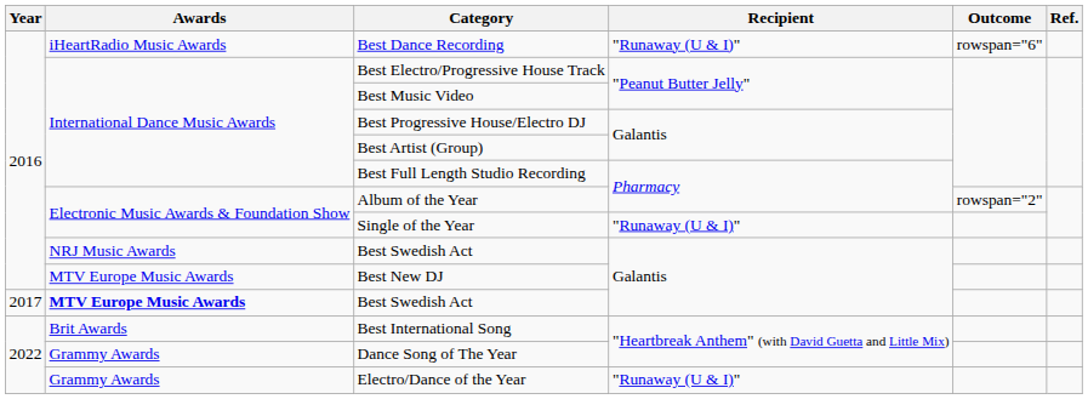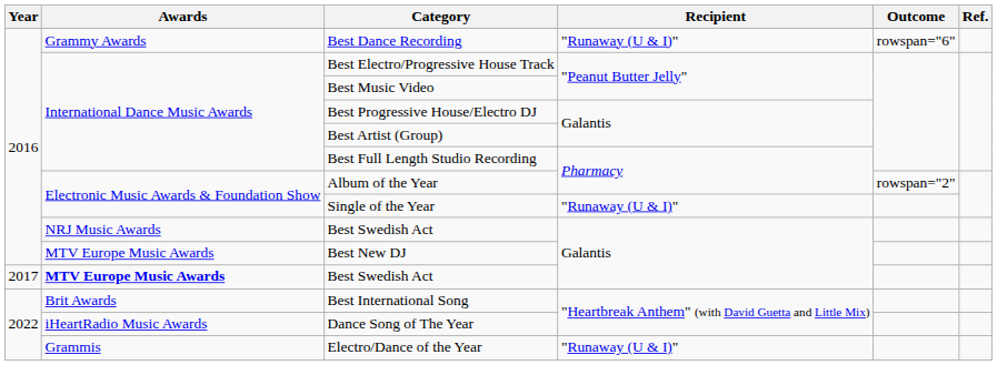Best Dance Recording | Awards: iHeartRadio Music Awards -> Grammy Awards
Dance Song of The Year | Awards: Grammy Awards -> iHeartRadio Music Awards
Electro/Dance of the Year | Awards: Grammy Awards -> Grammis
